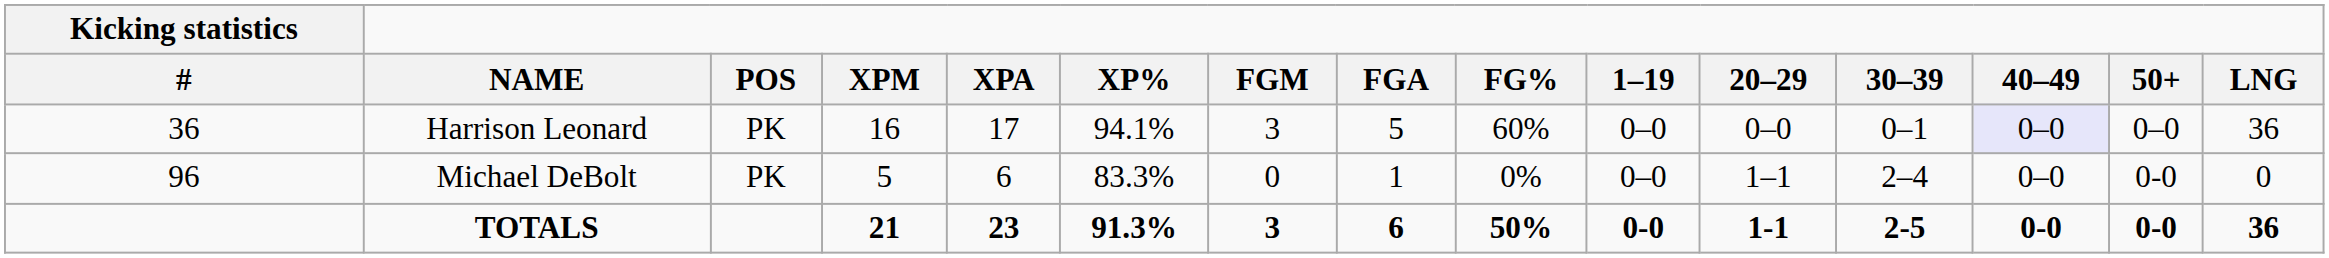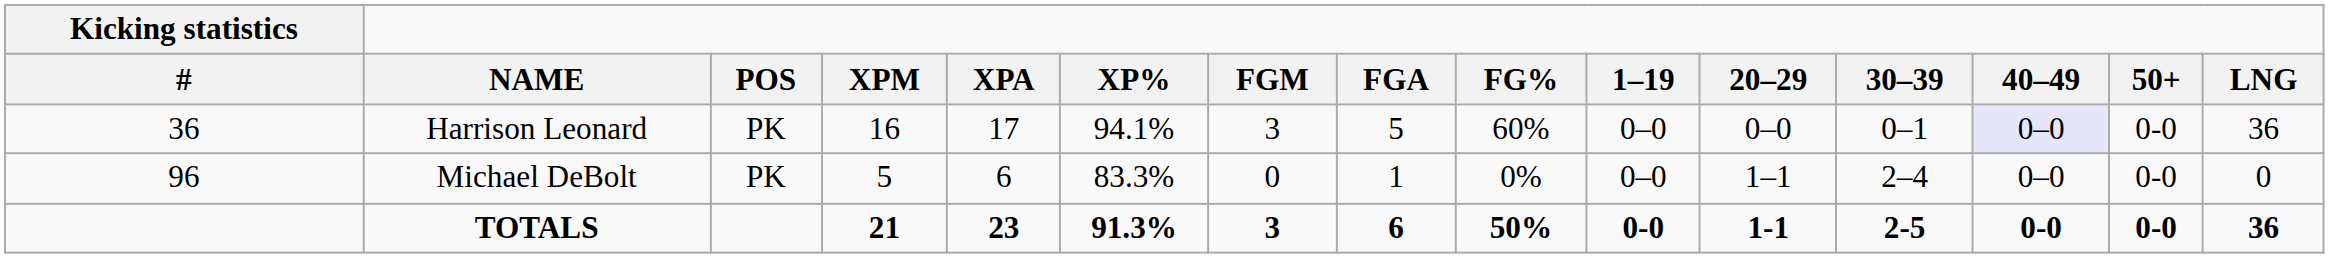Harrison Leonard | 50+: 0–0 -> 0-0
